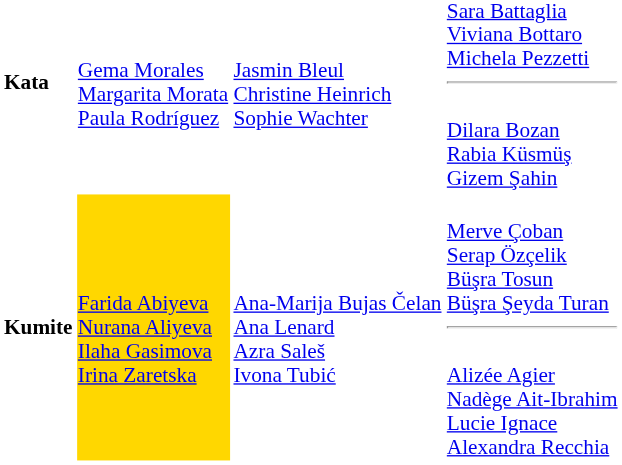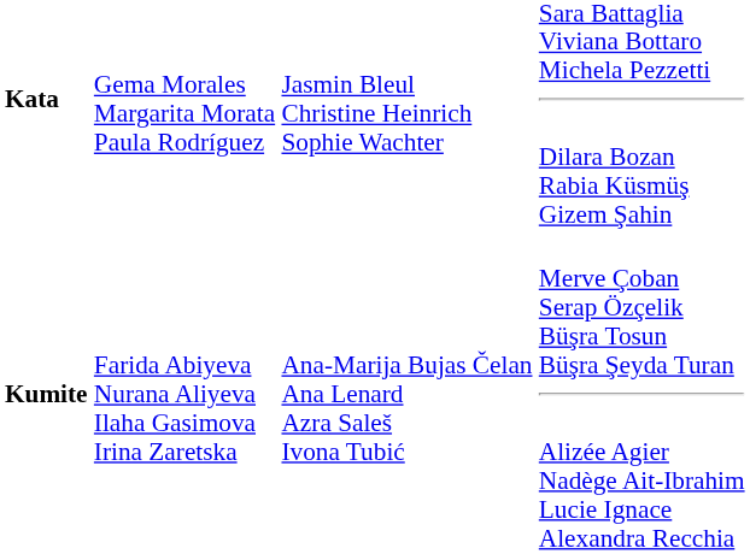Kumite | column 2: gold background -> no background
